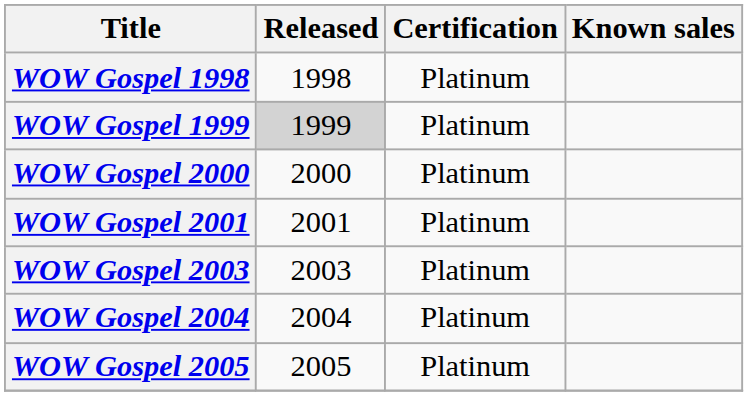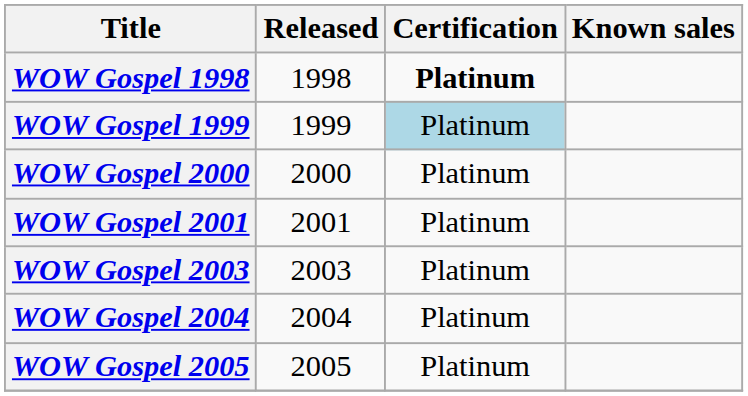WOW Gospel 1998 | Certification: normal -> bold
WOW Gospel 1999 | Released: lightgrey background -> no background
WOW Gospel 1999 | Certification: no background -> lightblue background
